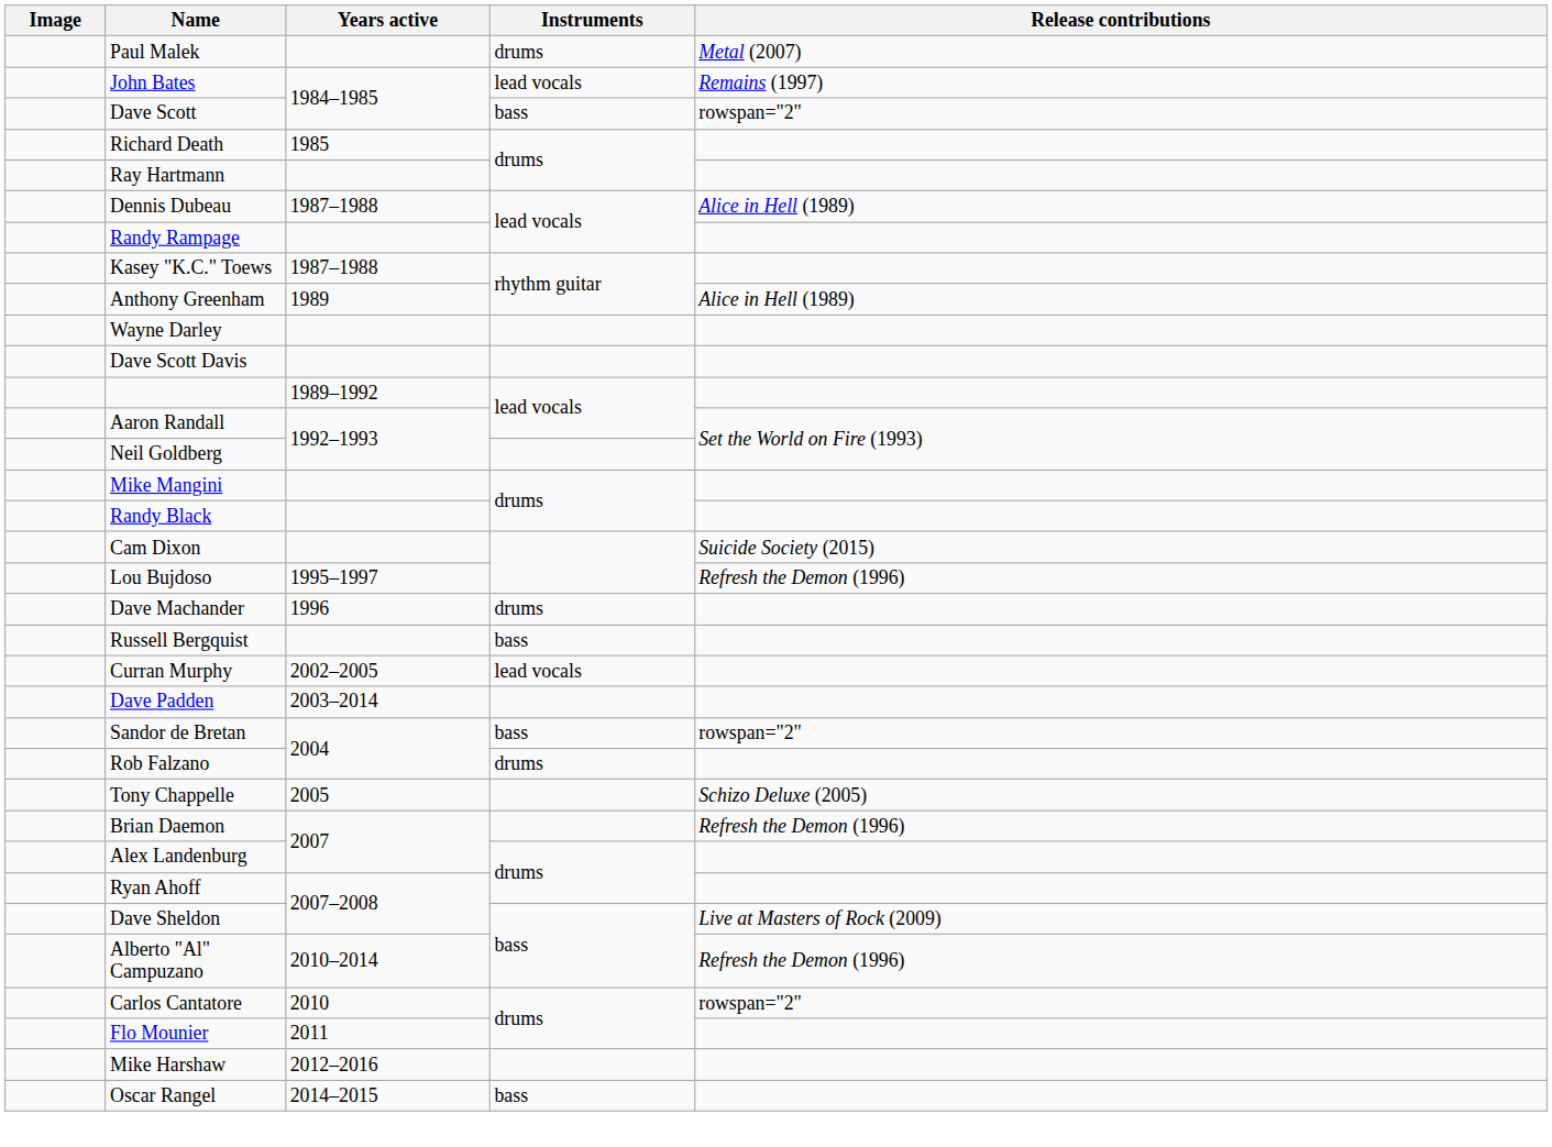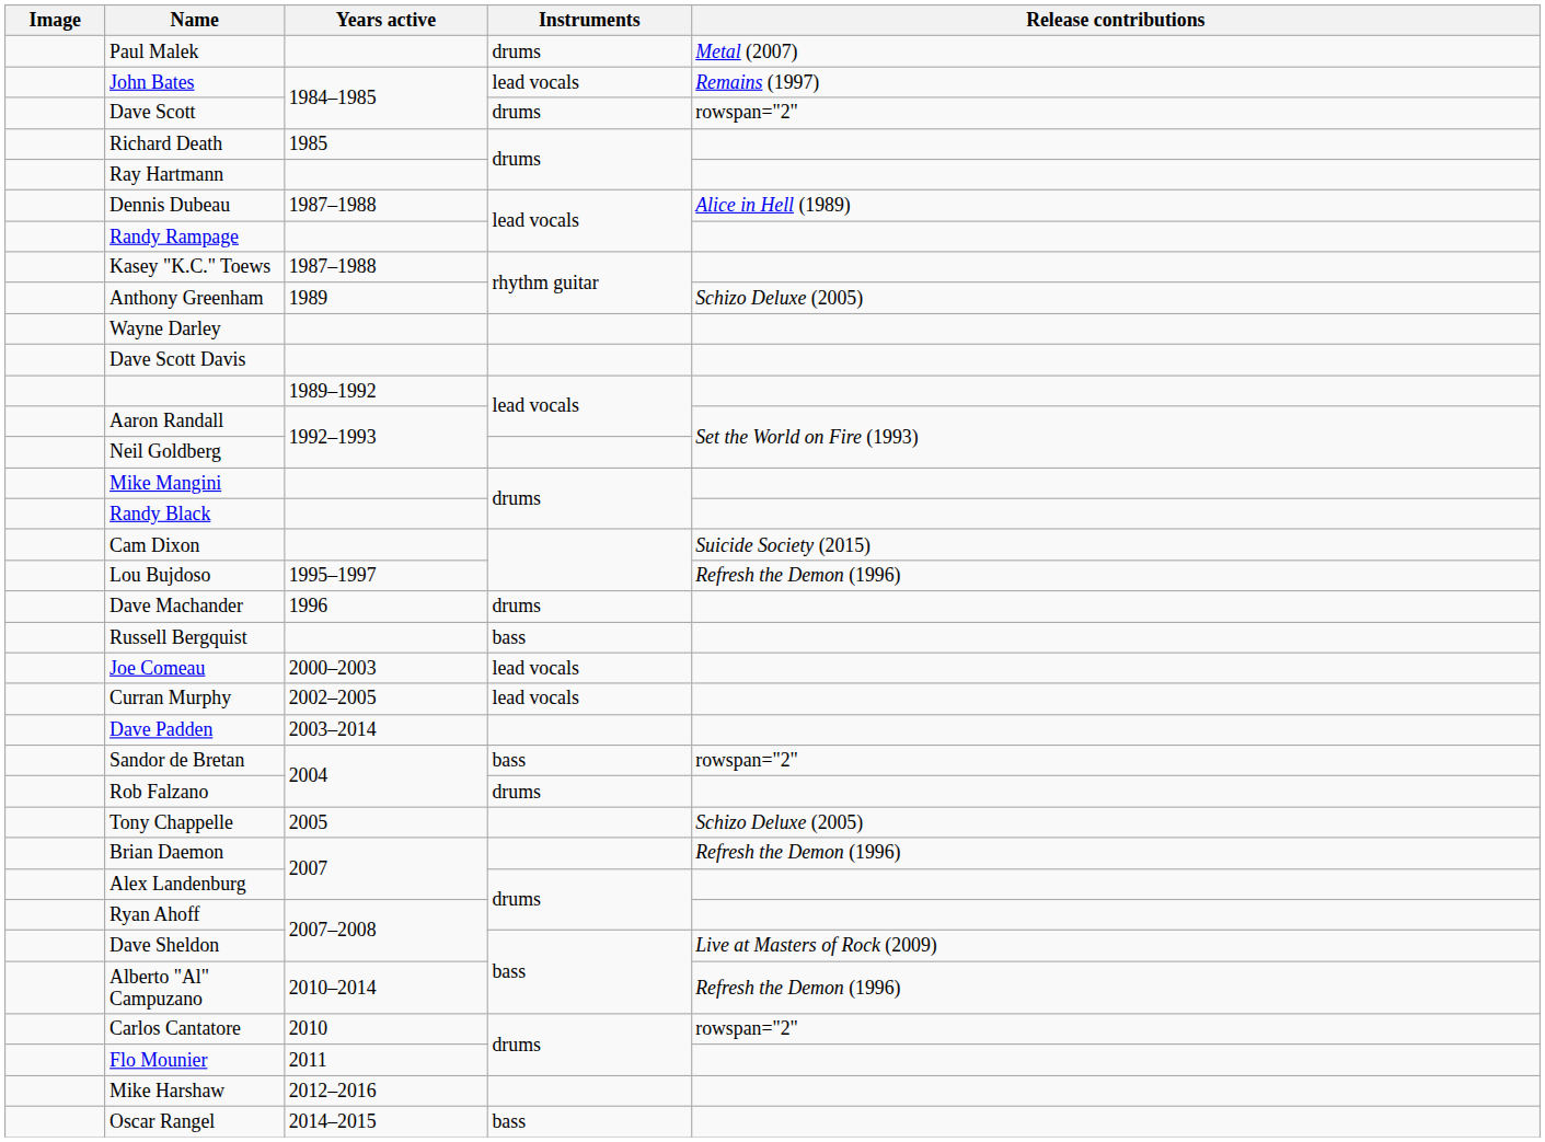Dave Scott | Instruments: bass -> drums
Anthony Greenham | Release contributions: Alice in Hell (1989) -> Schizo Deluxe (2005)
+ row: Joe Comeau | 2000–2003 | lead vocals
